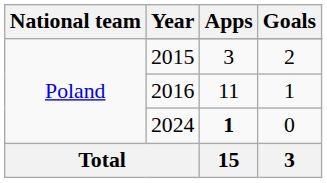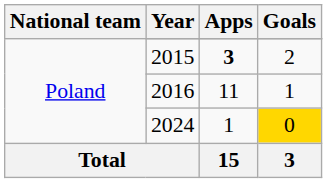2015 | Apps: normal -> bold
2024 | Apps: bold -> normal
2024 | Goals: no background -> gold background
